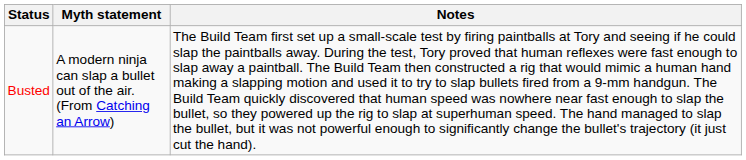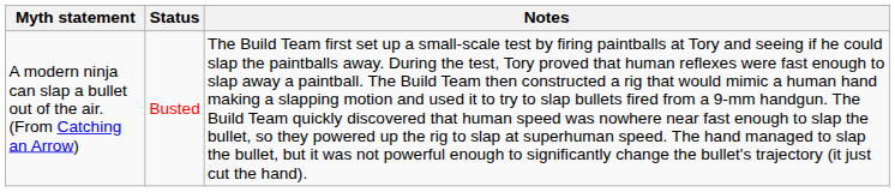columns swapped: Myth statement <-> Status
